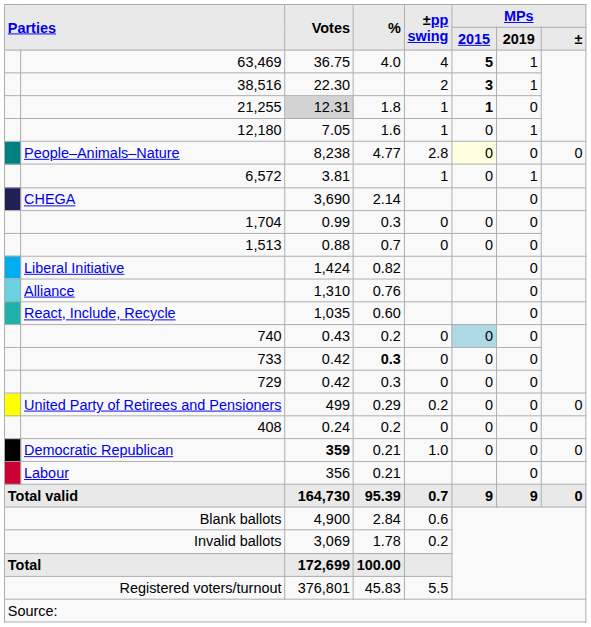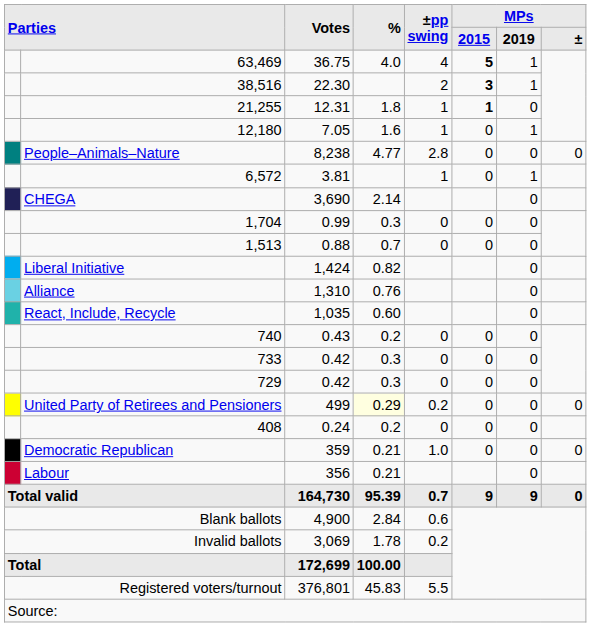21,255 | Votes: lightgrey background -> no background
People–Animals–Nature | MPs / 2015: lightyellow background -> no background
740 | MPs / 2015: lightblue background -> no background
733 | %: bold -> normal
United Party of Retirees and Pensioners | %: no background -> lightyellow background
Democratic Republican | Votes: bold -> normal
